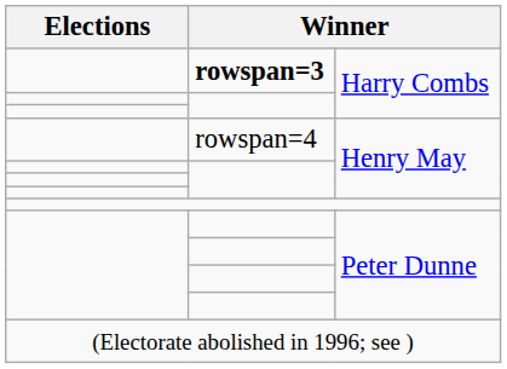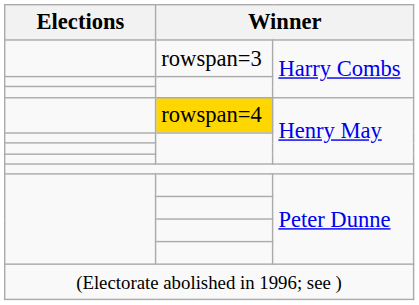rowspan=3 / Harry Combs | column 2: bold -> normal
rowspan=4 / Henry May | column 2: no background -> gold background
